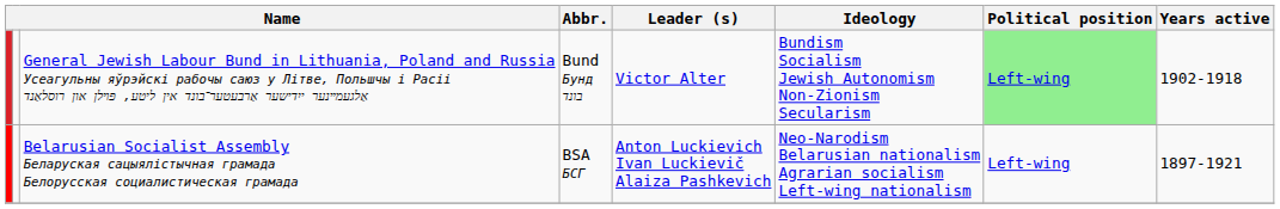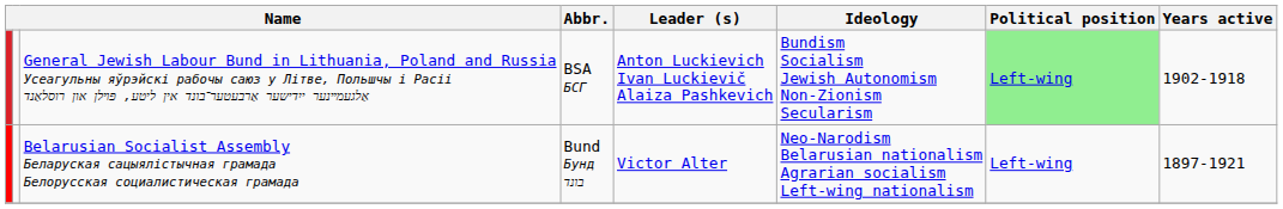row 2 | Abbr.: Bund Бунд בונד -> BSA БСГ
row 2 | Leader (s): Victor Alter -> Anton Luckievich Ivan Luckievič Alaiza Pashkevich
row 3 | Abbr.: BSA БСГ -> Bund Бунд בונד
row 3 | Leader (s): Anton Luckievich Ivan Luckievič Alaiza Pashkevich -> Victor Alter
